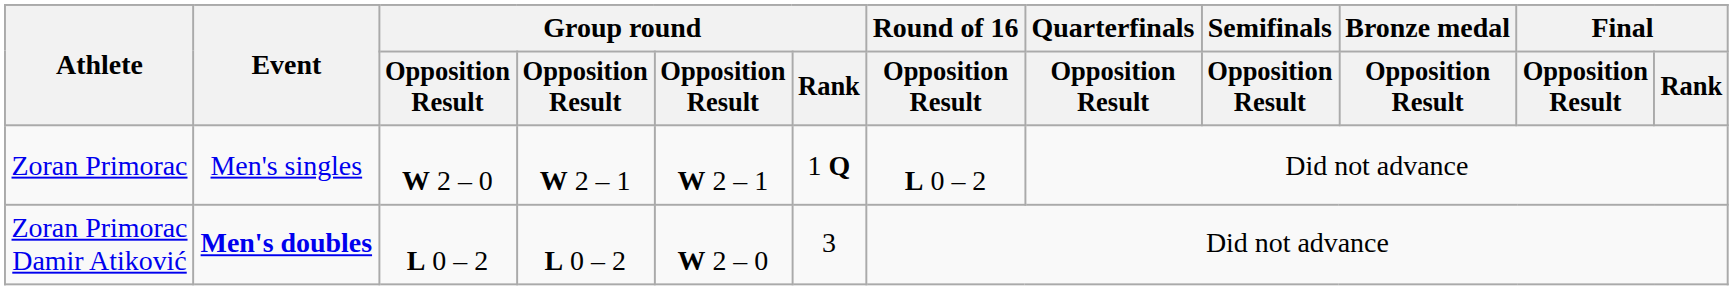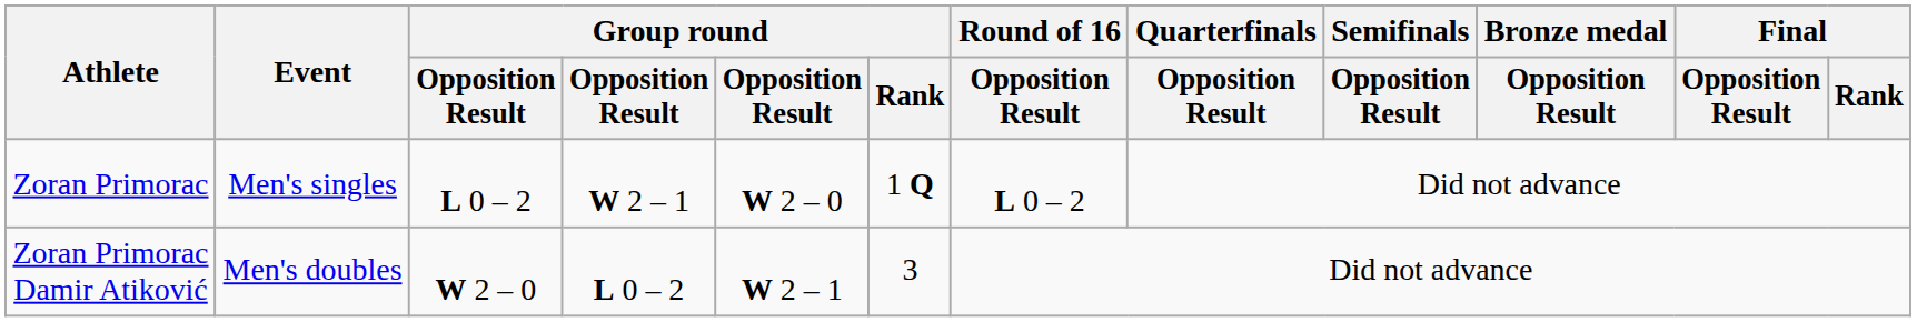Zoran Primorac | column 3: W 2 – 0 -> L 0 – 2
Zoran Primorac | column 5: W 2 – 1 -> W 2 – 0
Zoran Primorac Damir Atiković | Event: bold -> normal
Zoran Primorac Damir Atiković | column 3: L 0 – 2 -> W 2 – 0
Zoran Primorac Damir Atiković | column 5: W 2 – 0 -> W 2 – 1
